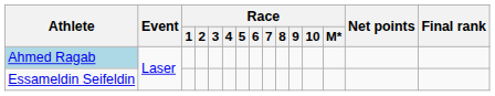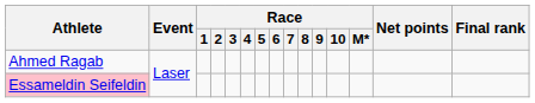Ahmed Ragab | Athlete: lightblue background -> no background
Essameldin Seifeldin | Athlete: no background -> pink background
